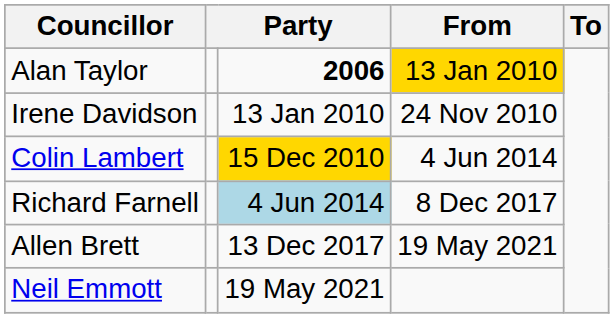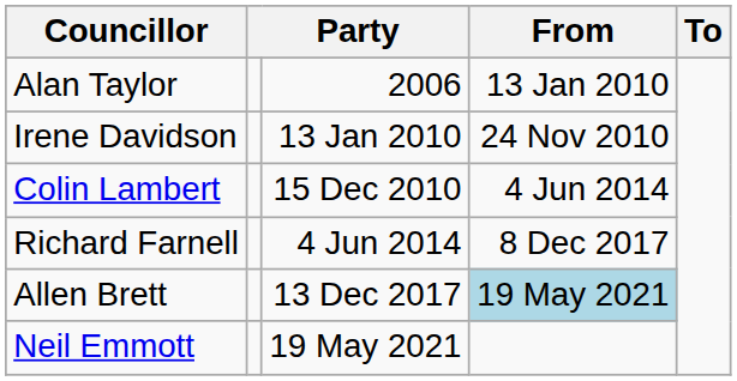Alan Taylor | column 3: bold -> normal
Alan Taylor | From: gold background -> no background
Colin Lambert | column 3: gold background -> no background
Richard Farnell | column 3: lightblue background -> no background
Allen Brett | From: no background -> lightblue background
